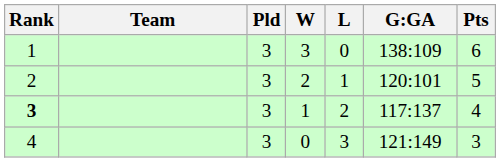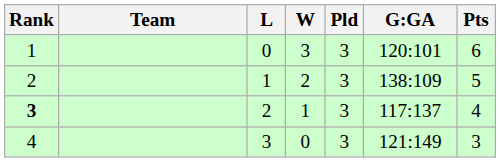columns swapped: Pld <-> L
row 2 | G:GA: 138:109 -> 120:101
row 3 | G:GA: 120:101 -> 138:109
